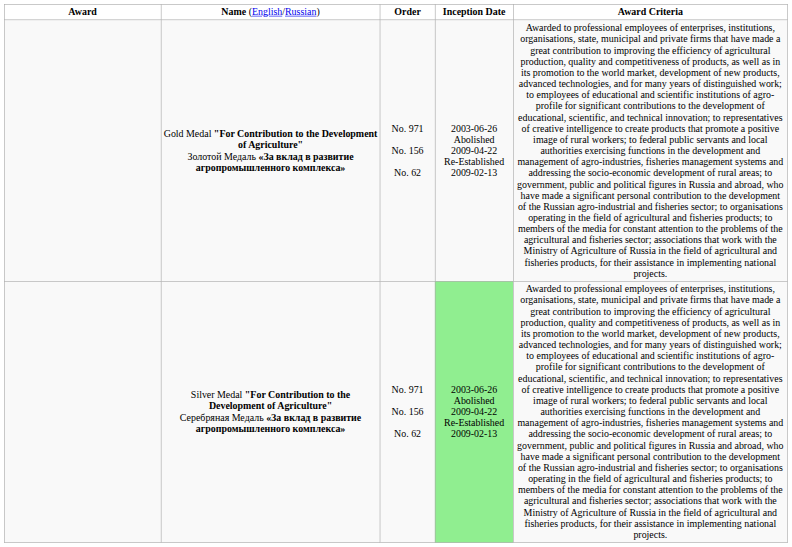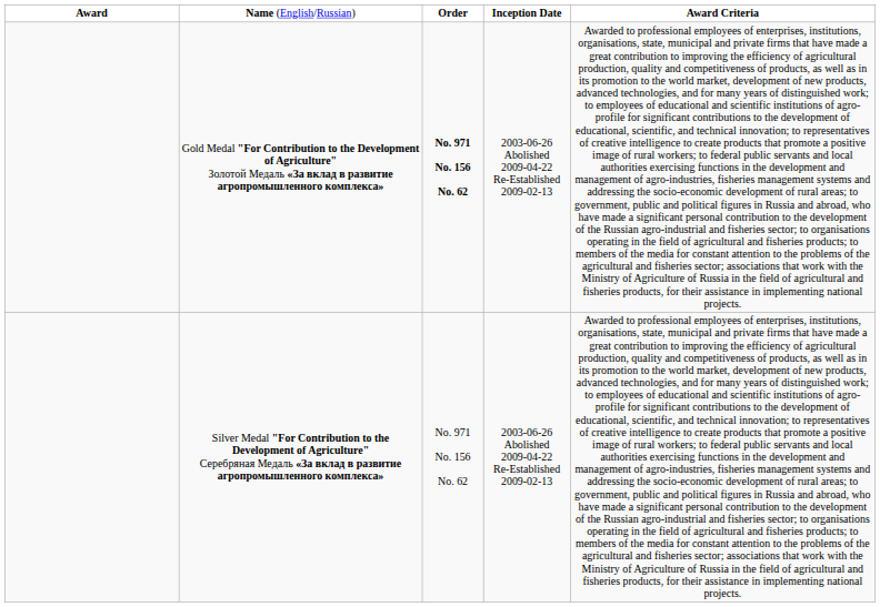row 2 | column 3: normal -> bold
row 3 | column 4: lightgreen background -> no background
